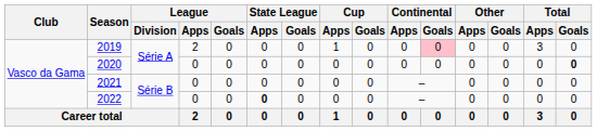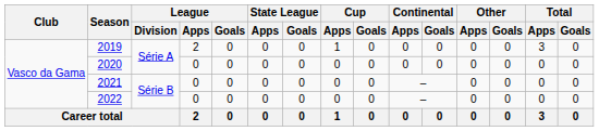2019 | Continental / Goals: pink background -> no background
2020 | Total / Goals: bold -> normal
2022 | State League / Apps: bold -> normal
